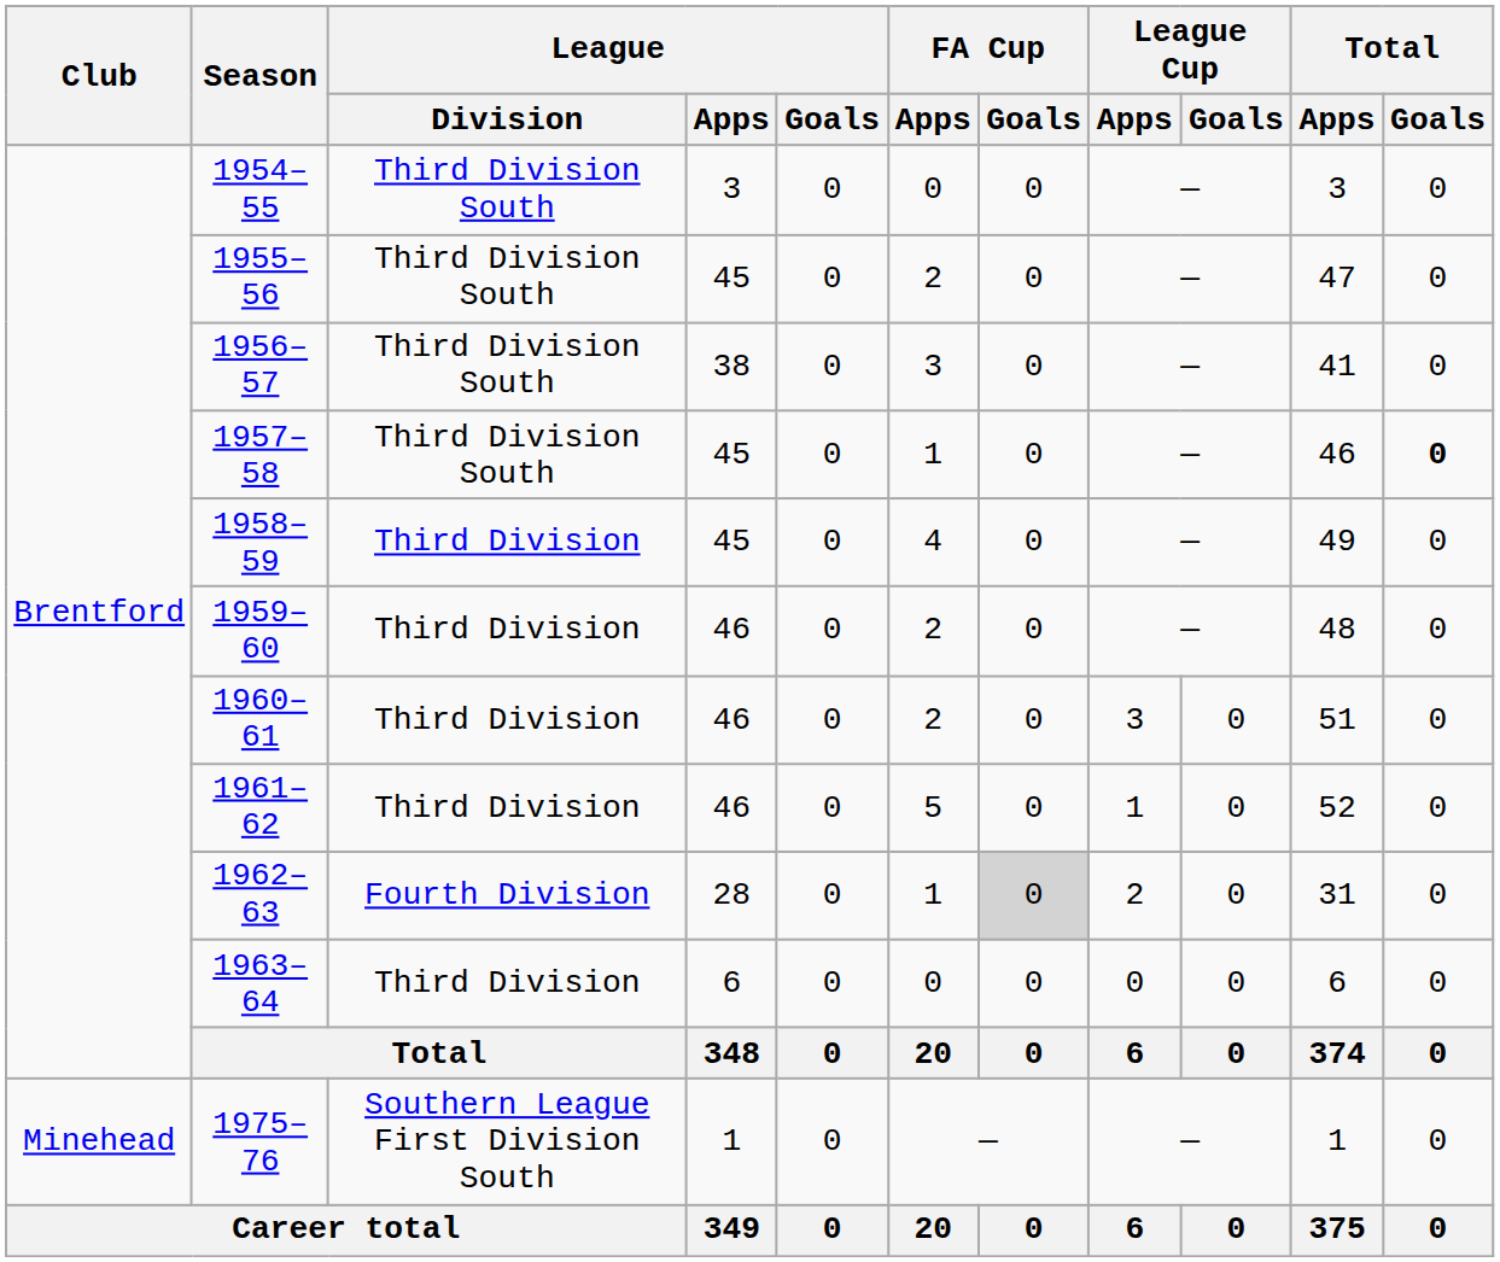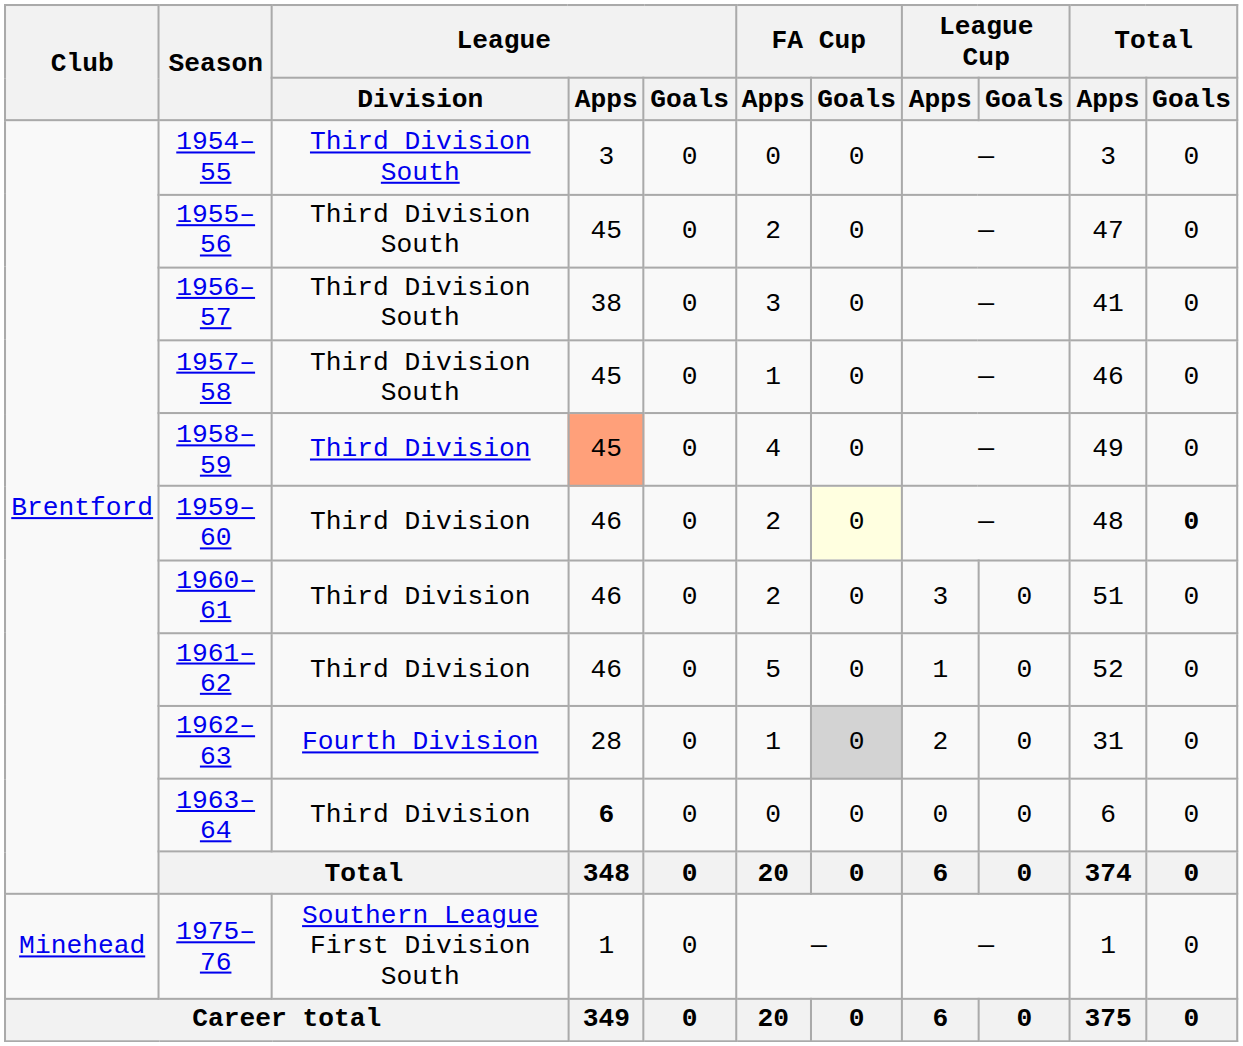1957–58 | Total / Goals: bold -> normal
1958–59 | League / Apps: no background -> lightsalmon background
1959–60 | FA Cup / Goals: no background -> lightyellow background
1959–60 | Total / Goals: normal -> bold
1963–64 | League / Apps: normal -> bold
